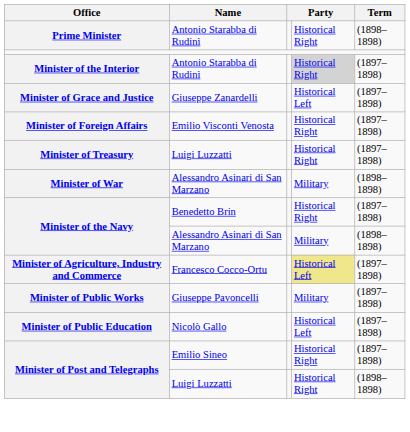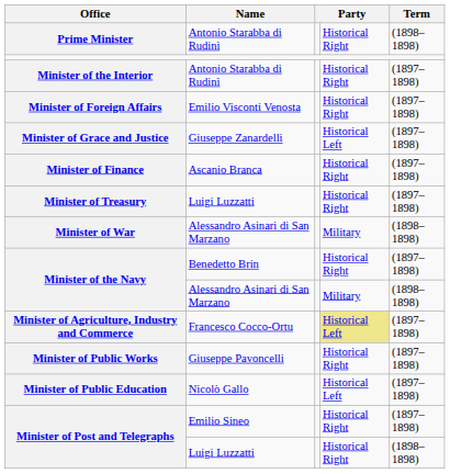Minister of the Interior | column 4: lightgrey background -> no background
rows swapped: Minister of Foreign Affairs <-> Minister of Grace and Justice
+ row: Minister of Finance | Ascanio Branca | Historical Right | (1897–1898)
Minister of Public Works | column 4: Military -> Historical Right
